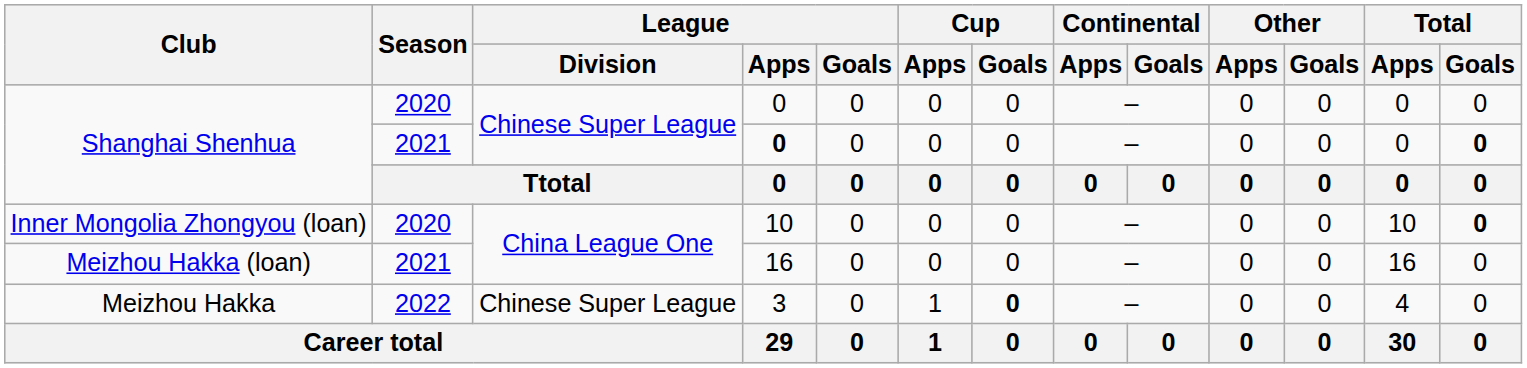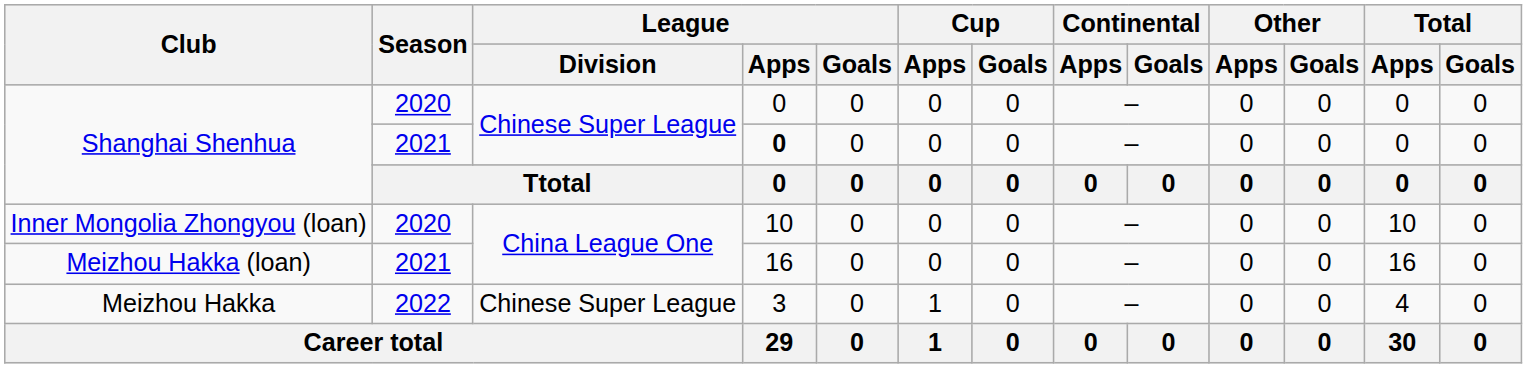Shanghai Shenhua / 2021 | Total / Goals: bold -> normal
Inner Mongolia Zhongyou (loan) | Total / Goals: bold -> normal
Meizhou Hakka | Cup / Goals: bold -> normal
